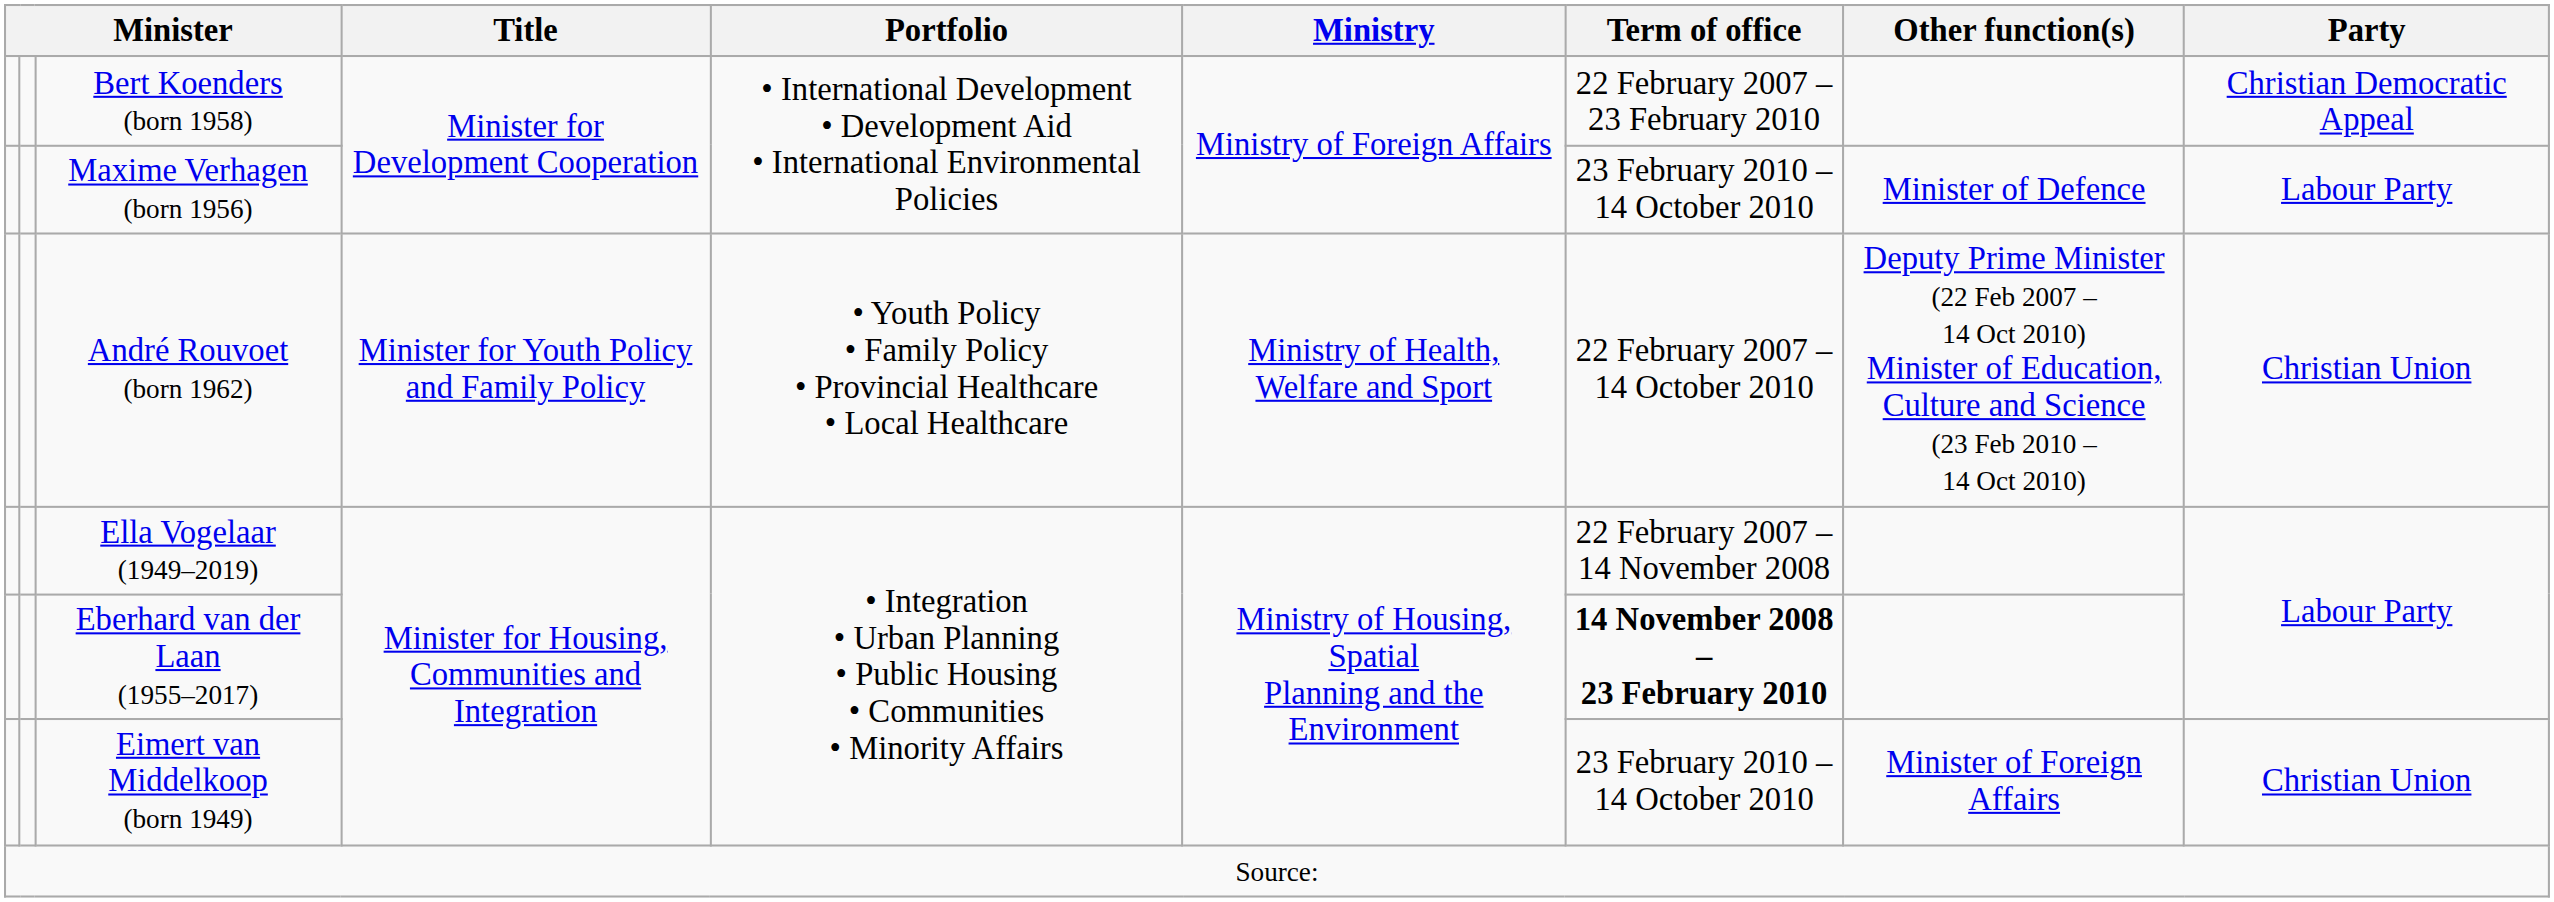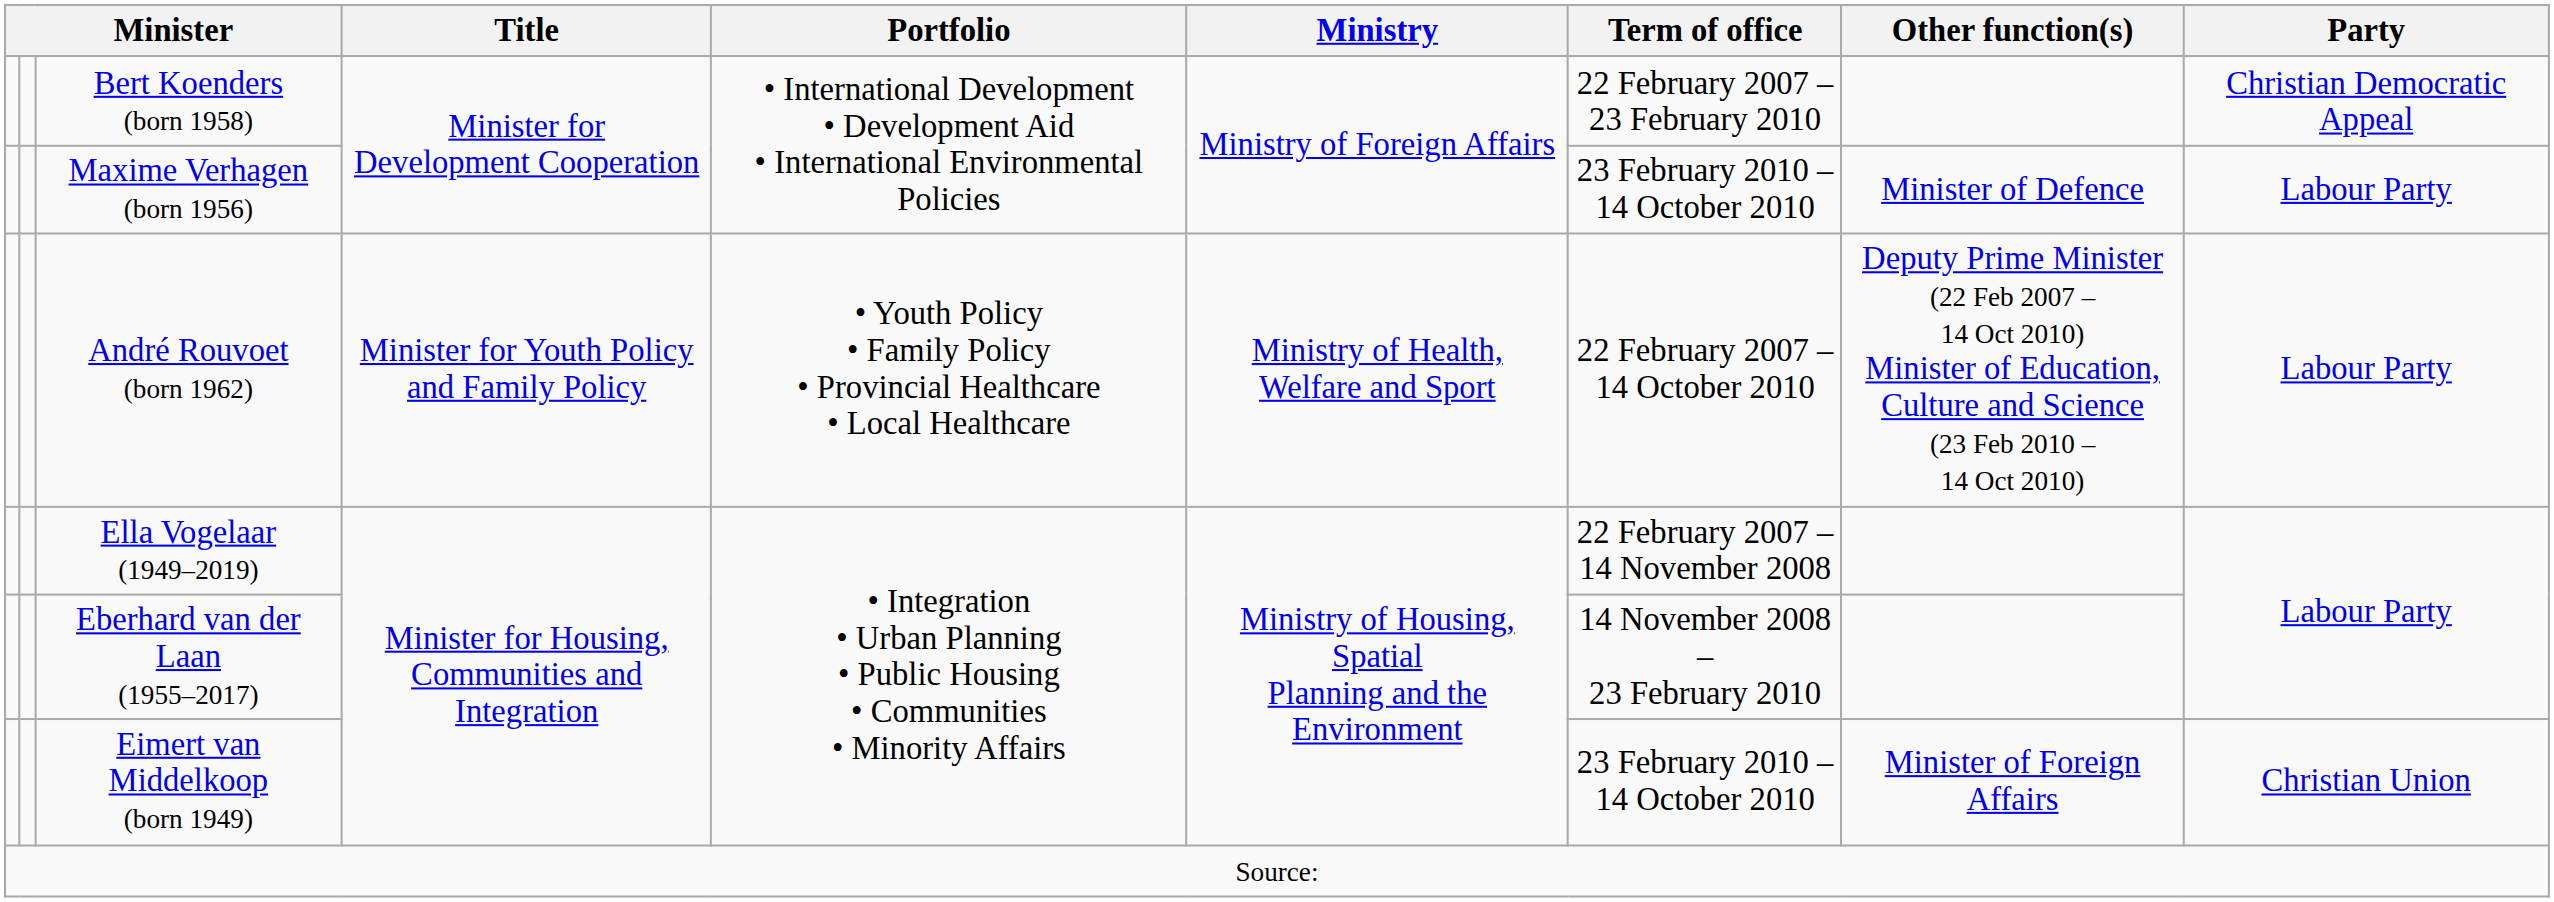André Rouvoet (born 1962) | Party: Christian Union -> Labour Party
Eberhard van der Laan (1955–2017) | Term of office: bold -> normal
